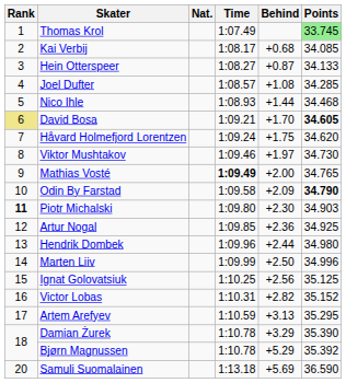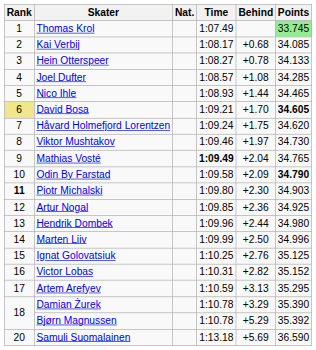Hein Otterspeer | Behind: +0.87 -> +0.78
Nico Ihle | Points: 34.468 -> 34.465
Mathias Vosté | Behind: +2.00 -> +2.04
Ignat Golovatsiuk | Behind: +2.56 -> +2.76
